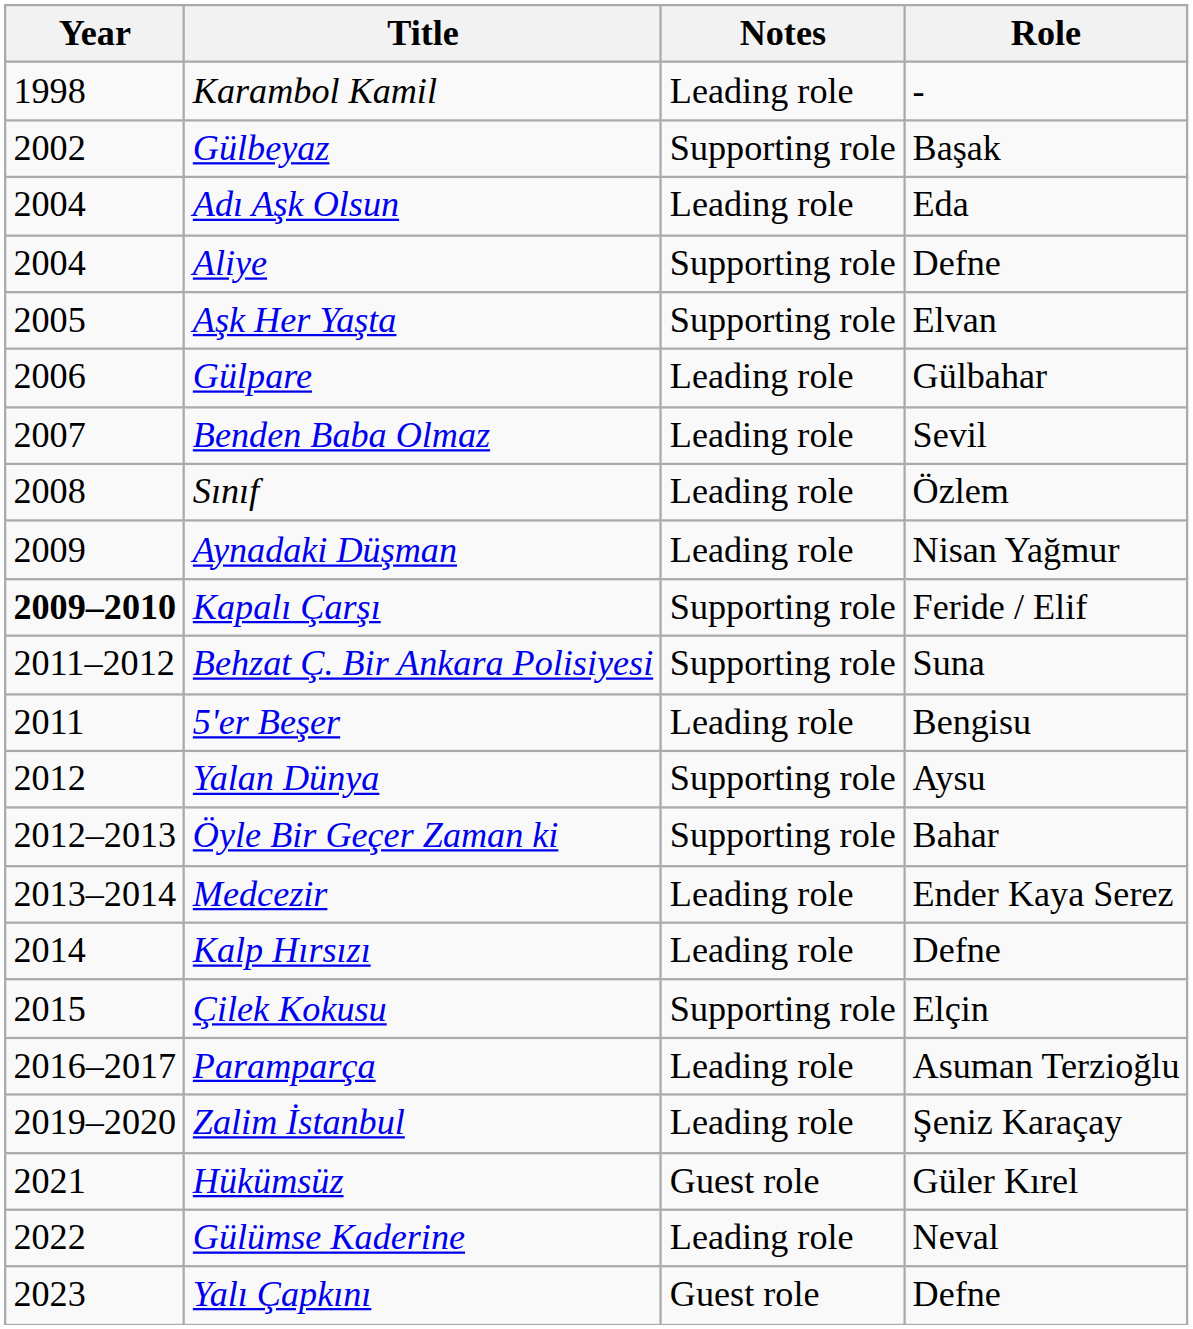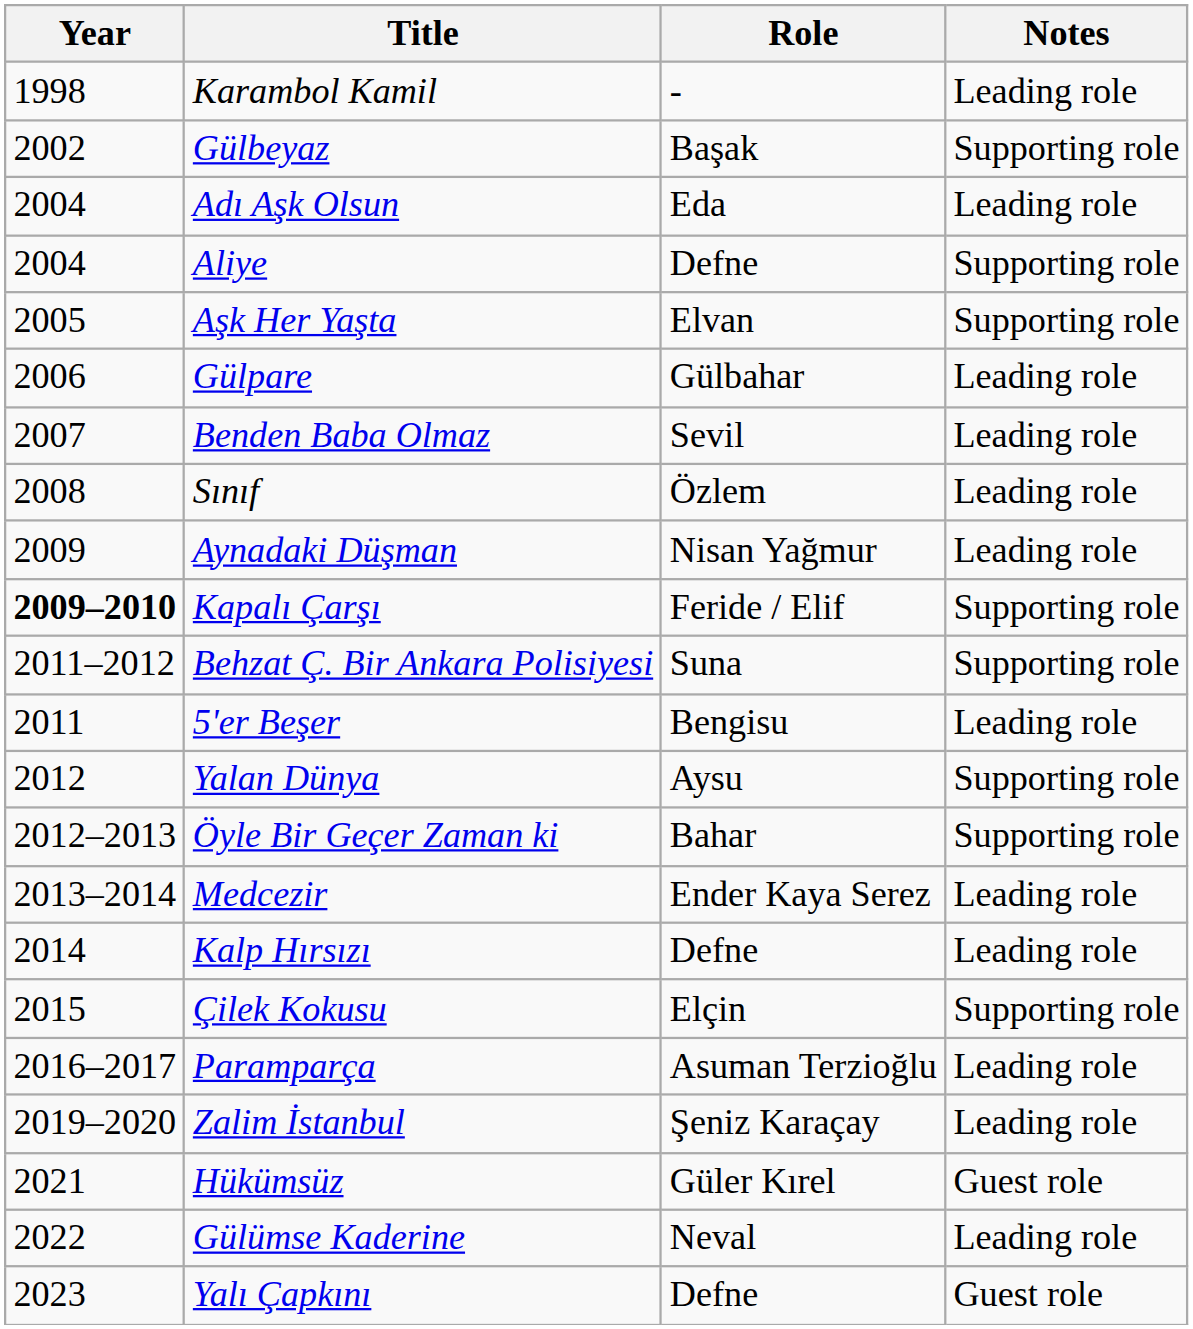columns swapped: Role <-> Notes
